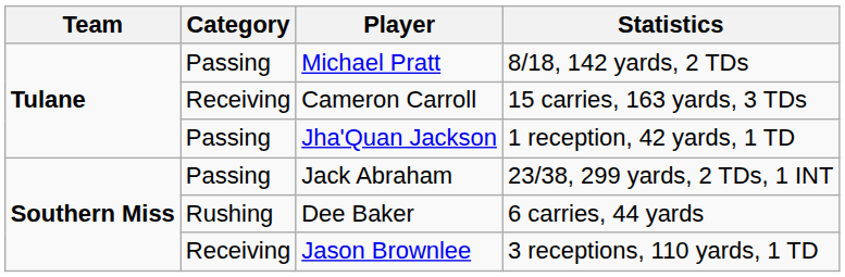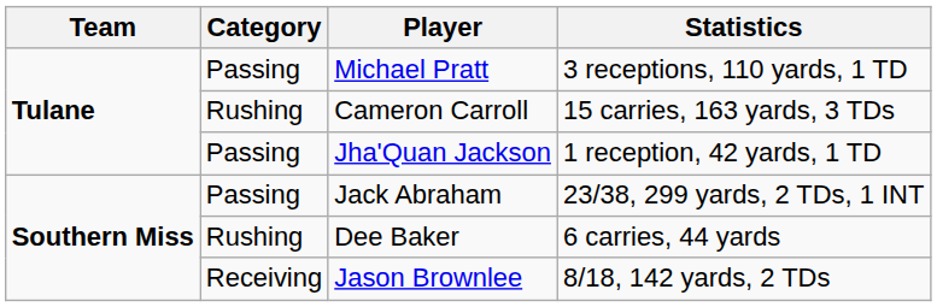Michael Pratt | Statistics: 8/18, 142 yards, 2 TDs -> 3 receptions, 110 yards, 1 TD
Cameron Carroll | Category: Receiving -> Rushing
Jason Brownlee | Statistics: 3 receptions, 110 yards, 1 TD -> 8/18, 142 yards, 2 TDs
